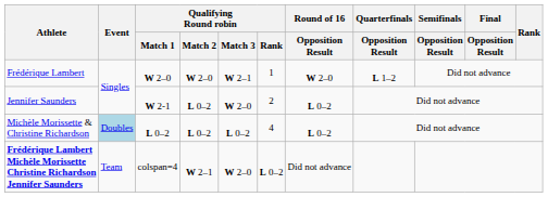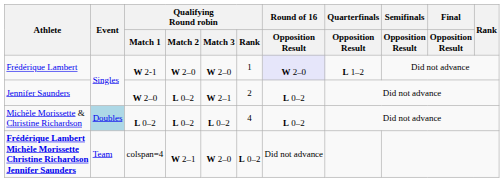Frédérique Lambert | Qualifying Round robin / Match 1: W 2–0 -> W 2-1
Frédérique Lambert | Qualifying Round robin / Match 3: W 2–1 -> W 2–0
Frédérique Lambert | Round of 16 / Opposition Result: no background -> lavender background
Jennifer Saunders | Qualifying Round robin / Match 1: W 2-1 -> W 2–0
Jennifer Saunders | Qualifying Round robin / Match 3: W 2–0 -> W 2–1
